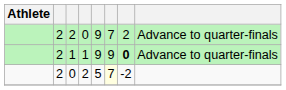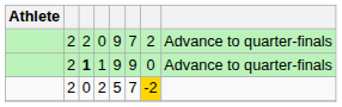row 3 | column 3: normal -> bold
row 3 | column 7: bold -> normal
row 4 | column 6: lightyellow background -> no background
row 4 | column 7: no background -> gold background
